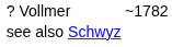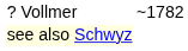see also Schwyz | column 1: no background -> lightyellow background
